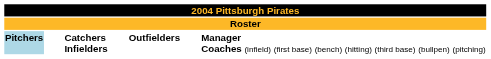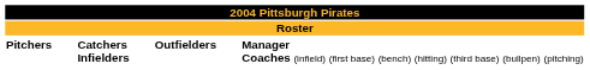Pitchers | column 1: lightblue background -> no background
